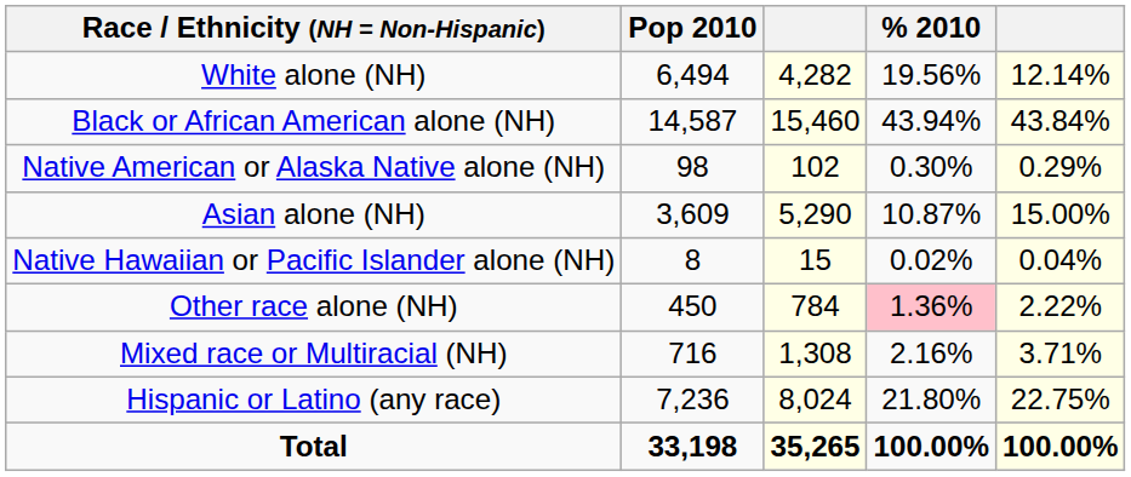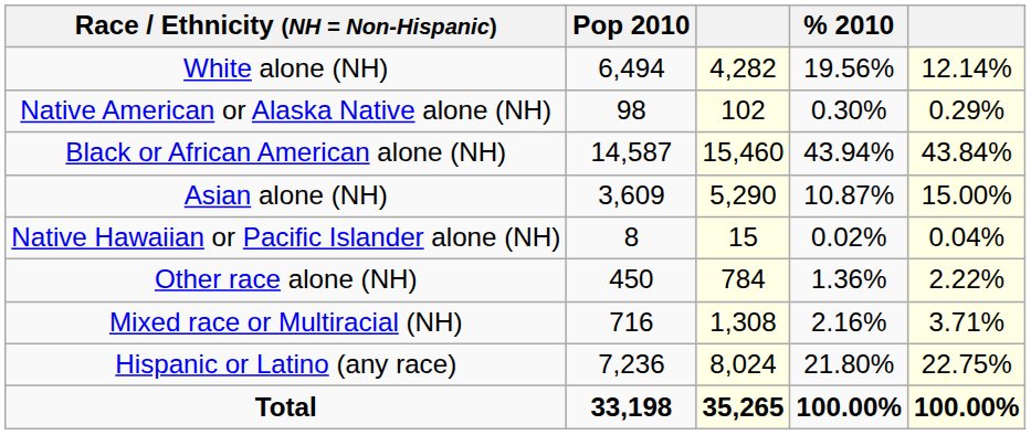rows swapped: Black or African American alone (NH) <-> Native American or Alaska Native alone (NH)
Other race alone (NH) | % 2010: pink background -> no background
